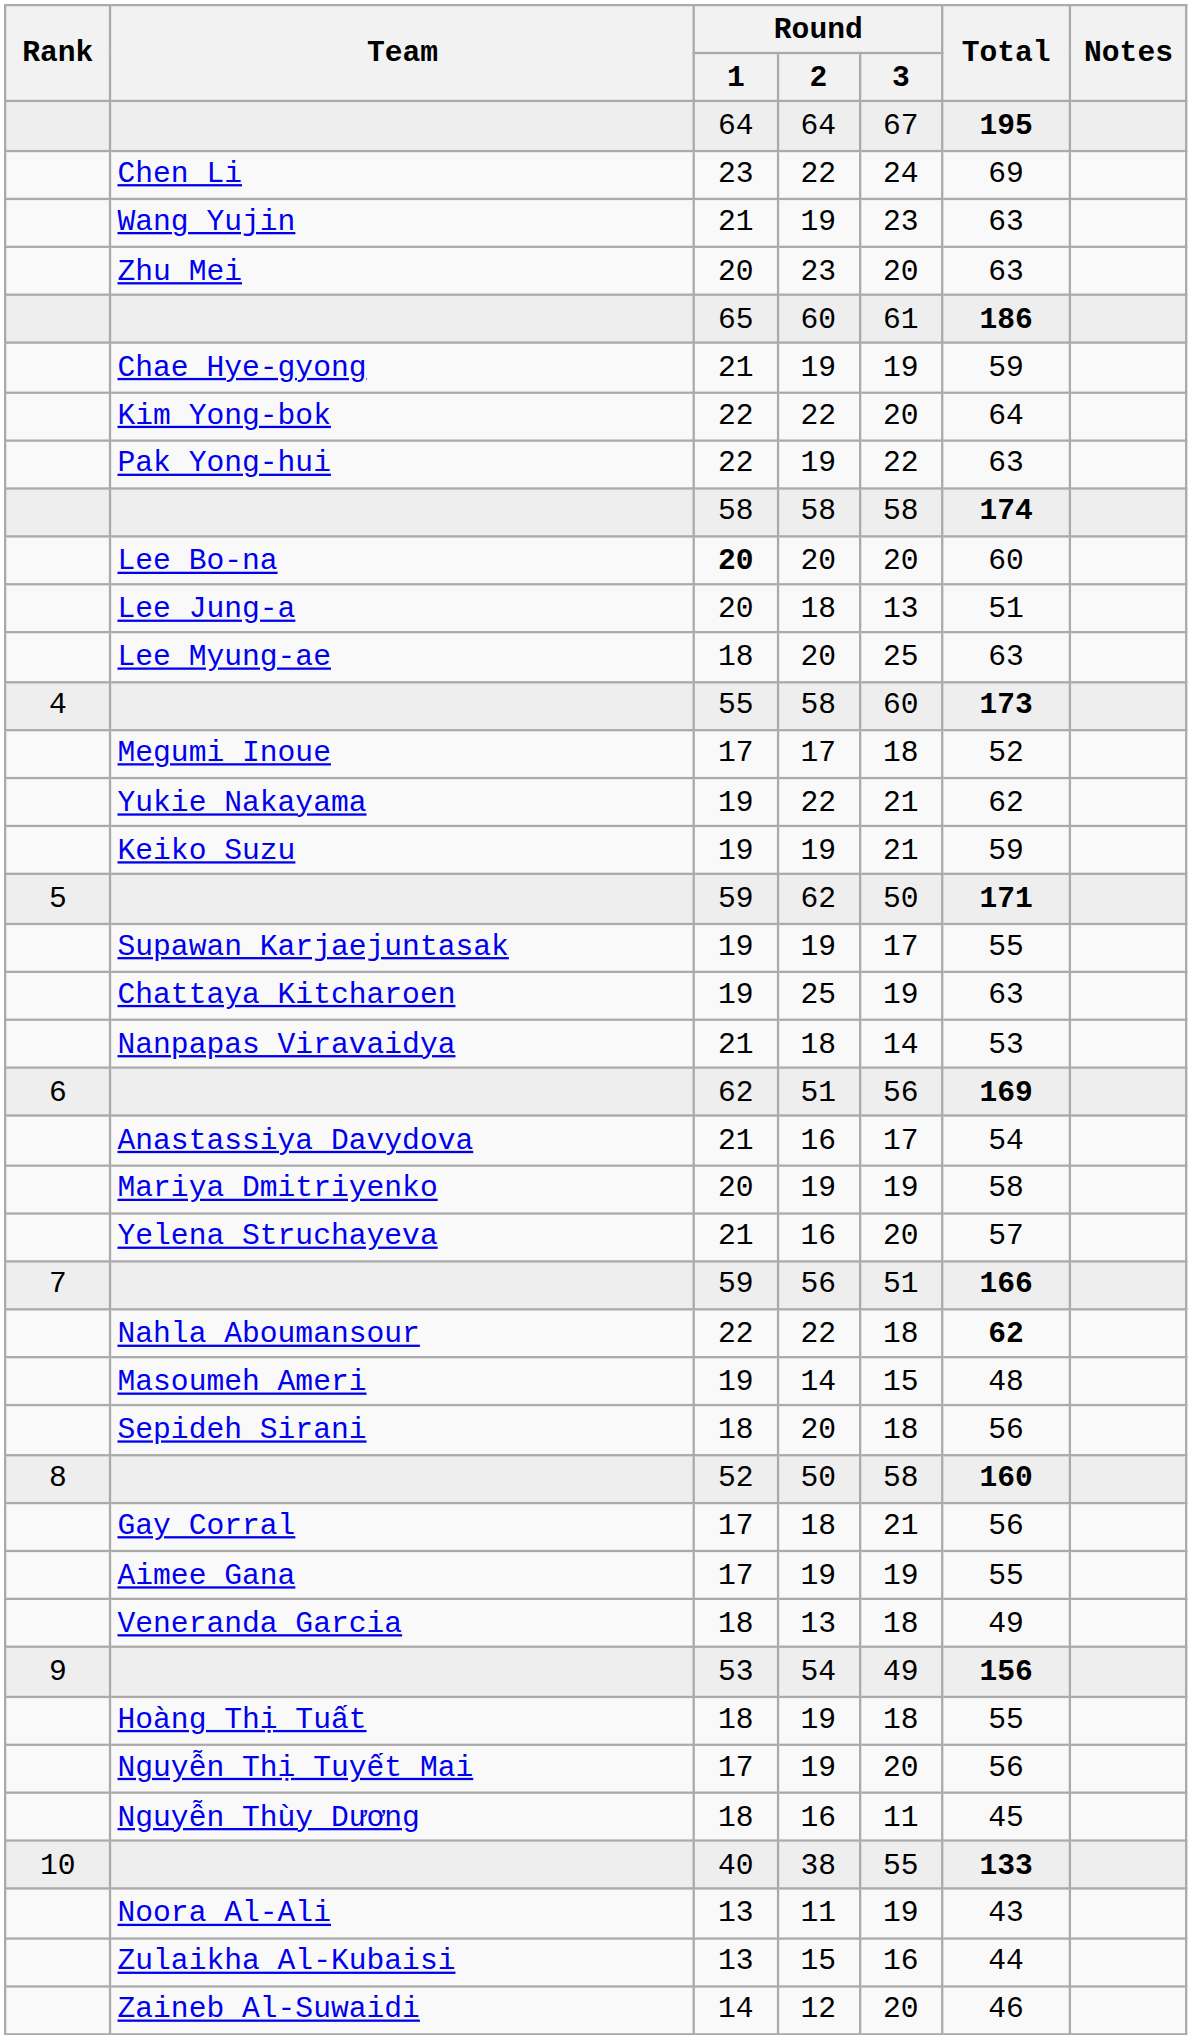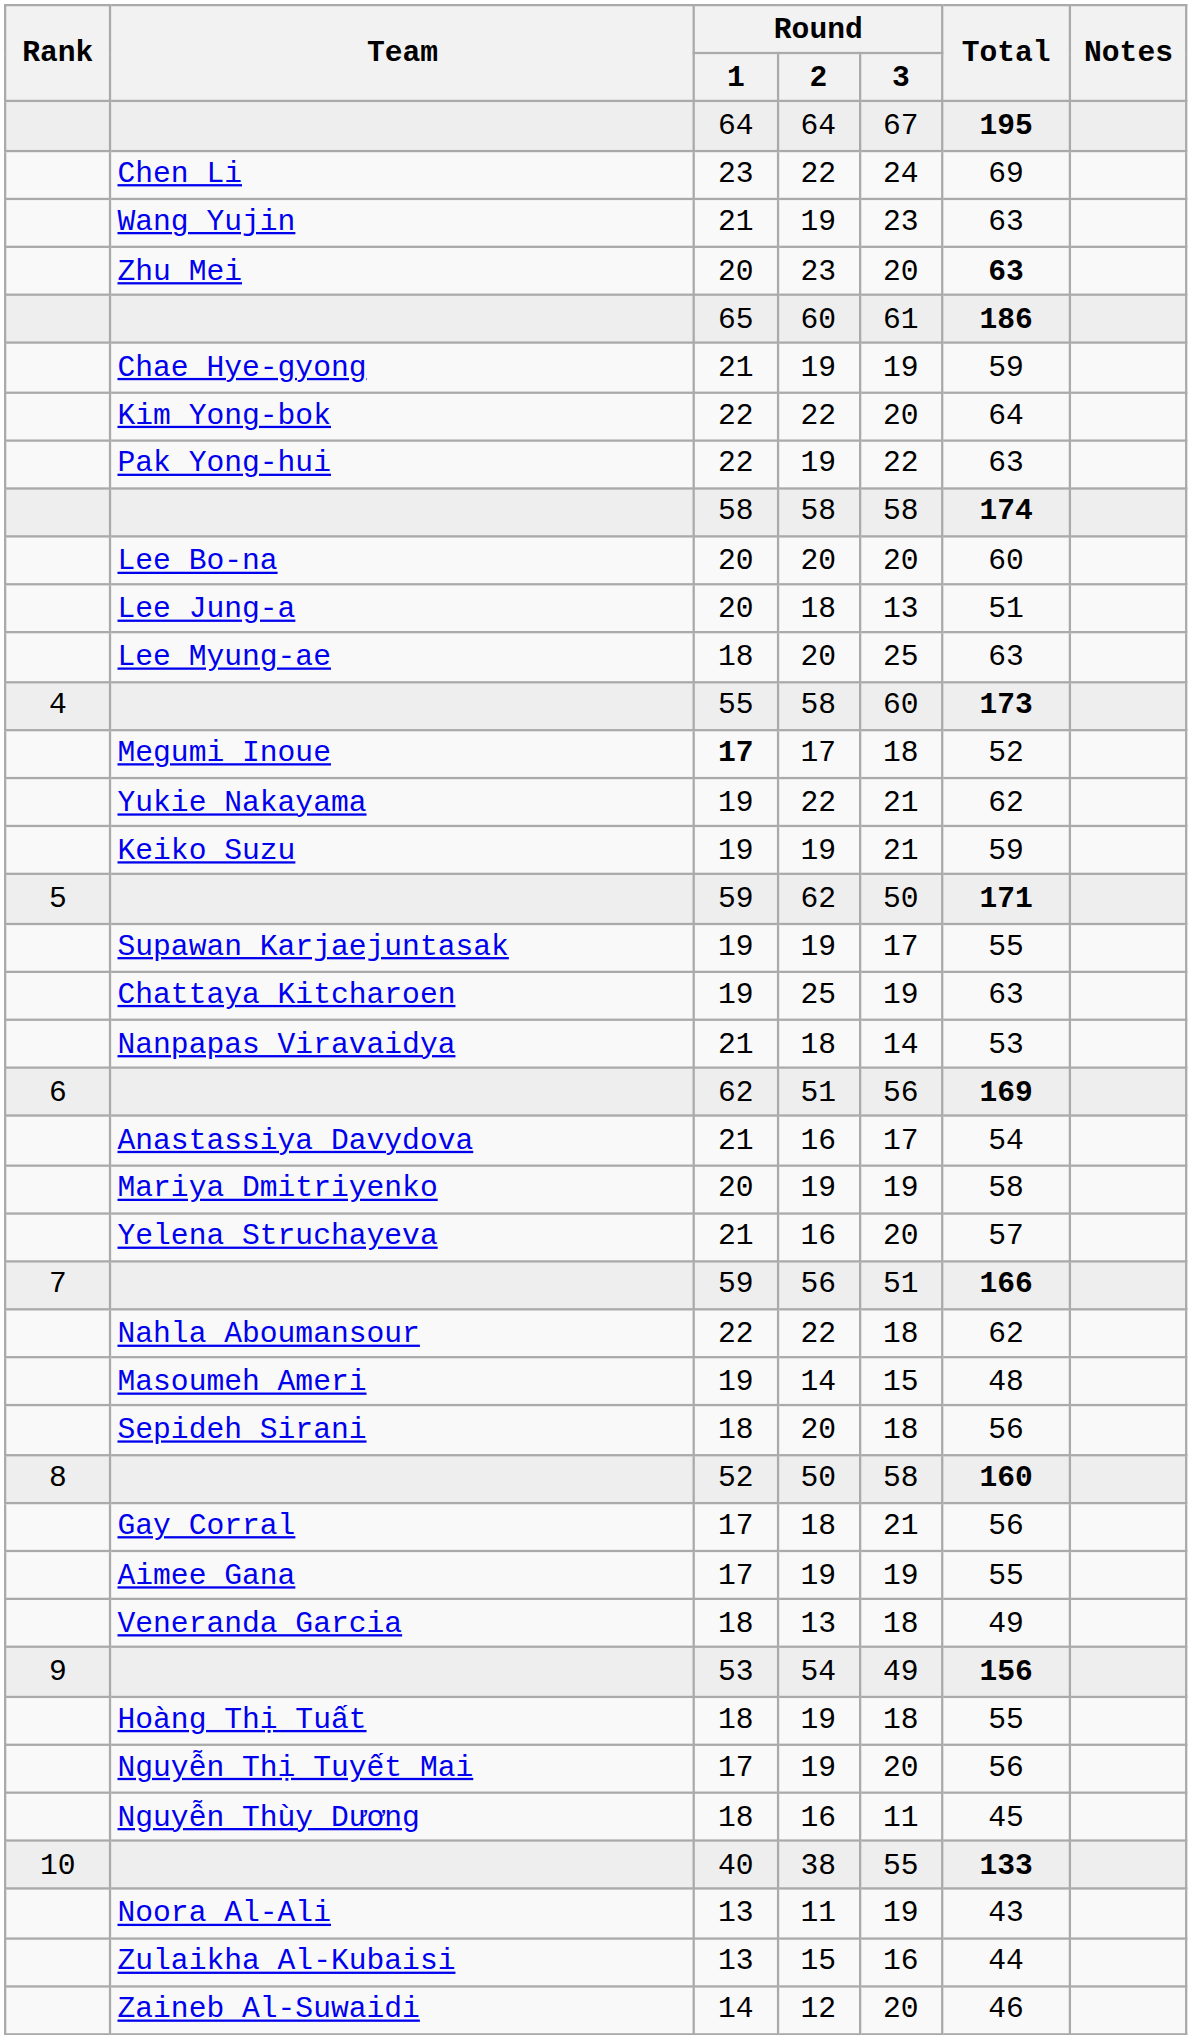Zhu Mei | Total: normal -> bold
Lee Bo-na | Round / 1: bold -> normal
Megumi Inoue | Round / 1: normal -> bold
Nahla Aboumansour | Total: bold -> normal
